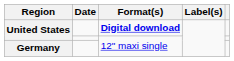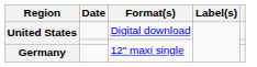United States / Digital download | Format(s): bold -> normal
